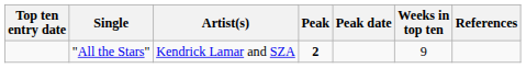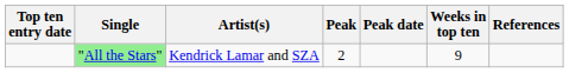row 2 | Single: no background -> lightgreen background
row 2 | Peak: bold -> normal
